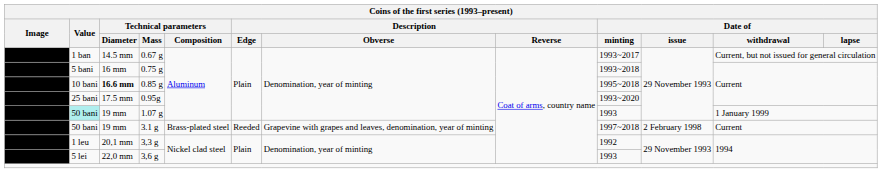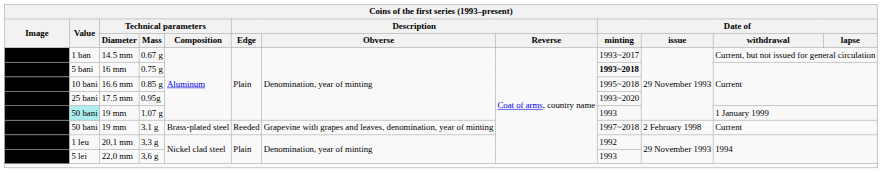0.75 g | Coins of the first series (1993–present) / Date of / minting: normal -> bold
0.85 g | column 3: bold -> normal
